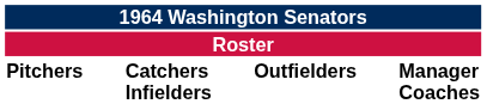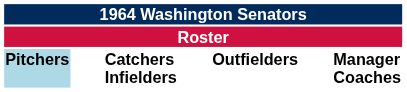Pitchers | column 1: no background -> lightblue background
